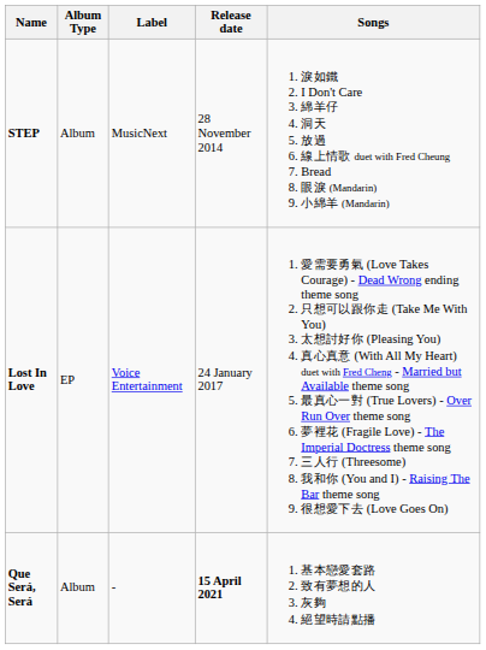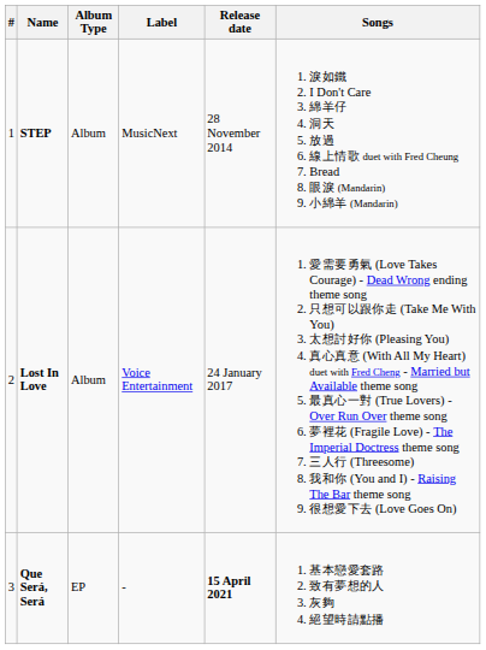+ column: # | 1 | 2 | 3
Lost In Love | Album Type: EP -> Album
Que Será, Será | Album Type: Album -> EP
